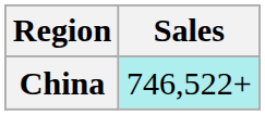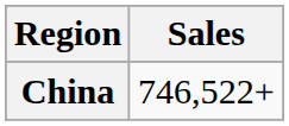China | Sales: paleturquoise background -> no background
